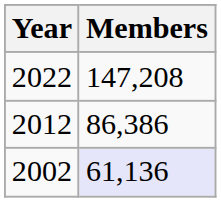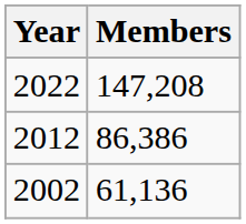2002 | Members: lavender background -> no background
